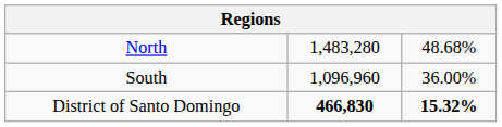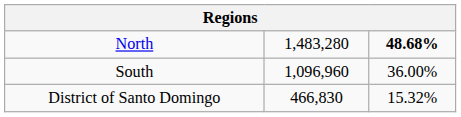North | column 3: normal -> bold
District of Santo Domingo | column 2: bold -> normal
District of Santo Domingo | column 3: bold -> normal
